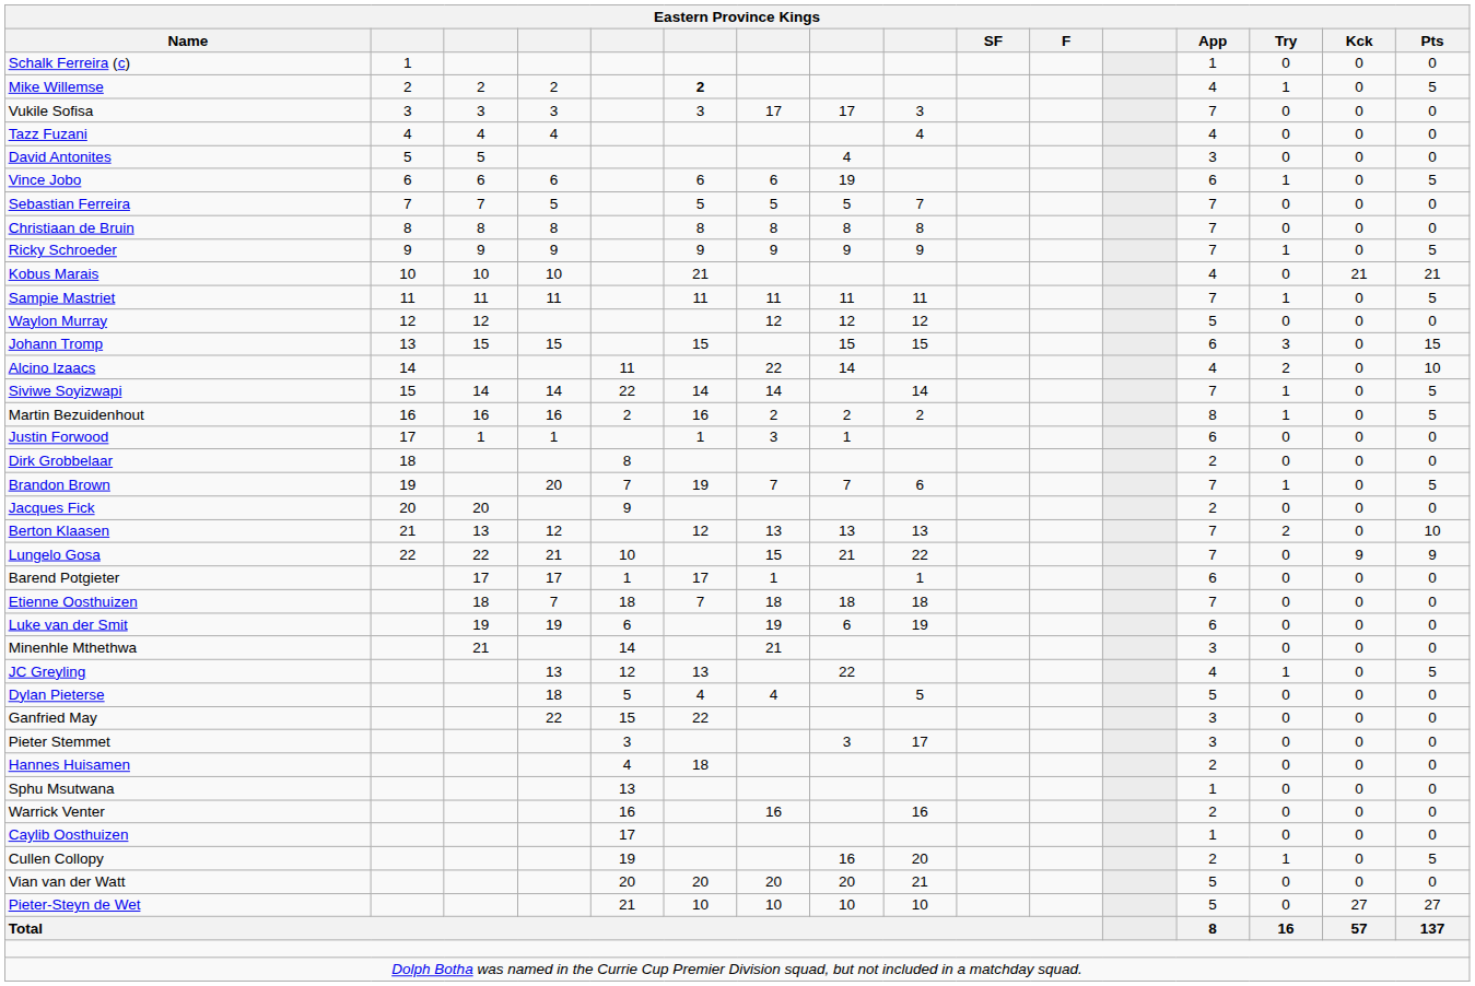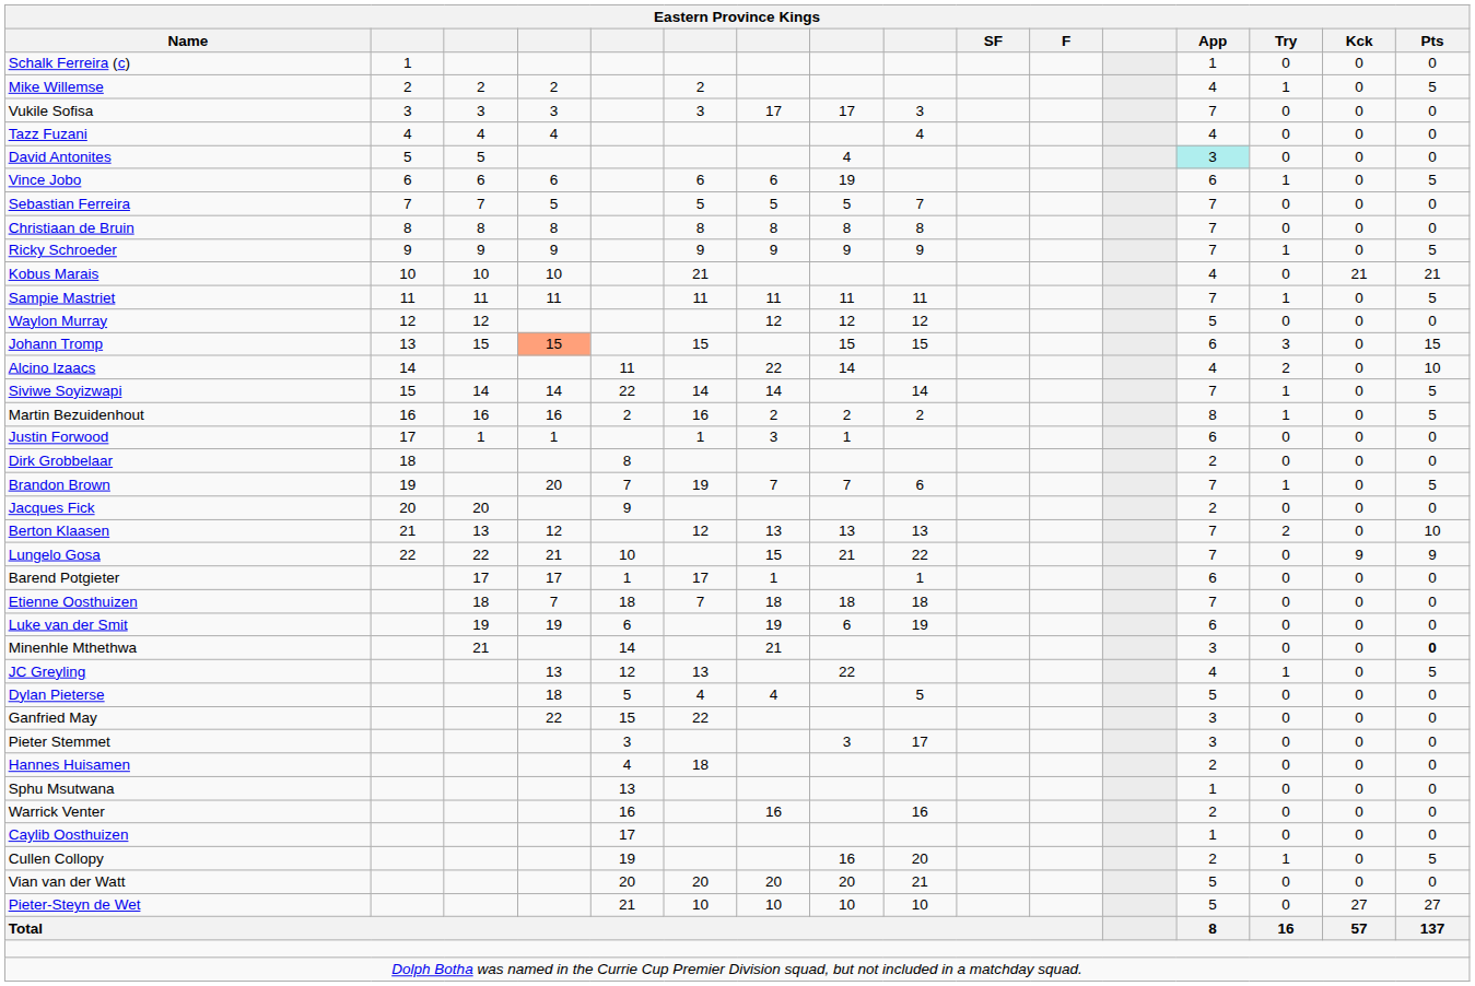Mike Willemse | column 6: bold -> normal
David Antonites | App: no background -> paleturquoise background
Johann Tromp | column 4: no background -> lightsalmon background
Minenhle Mthethwa | Pts: normal -> bold
